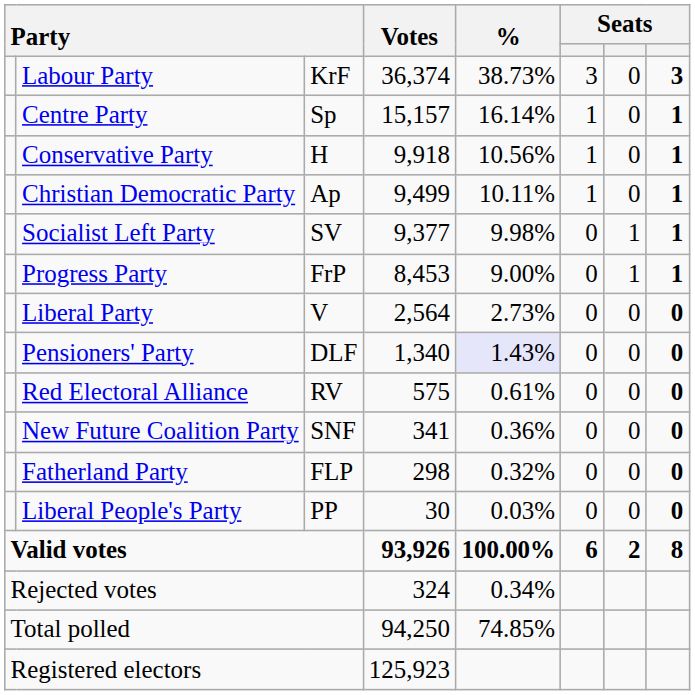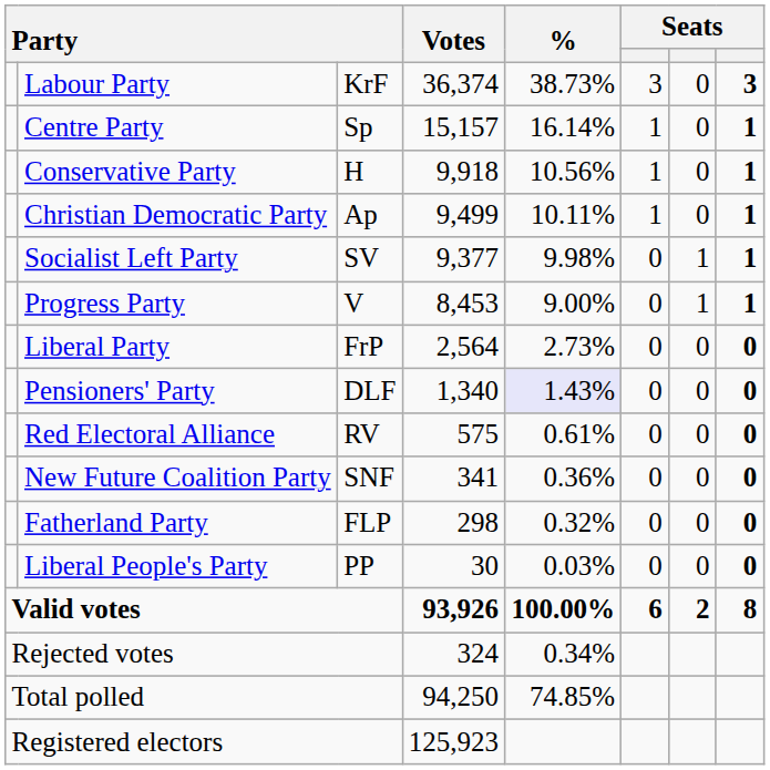Progress Party | column 3: FrP -> V
Liberal Party | column 3: V -> FrP
